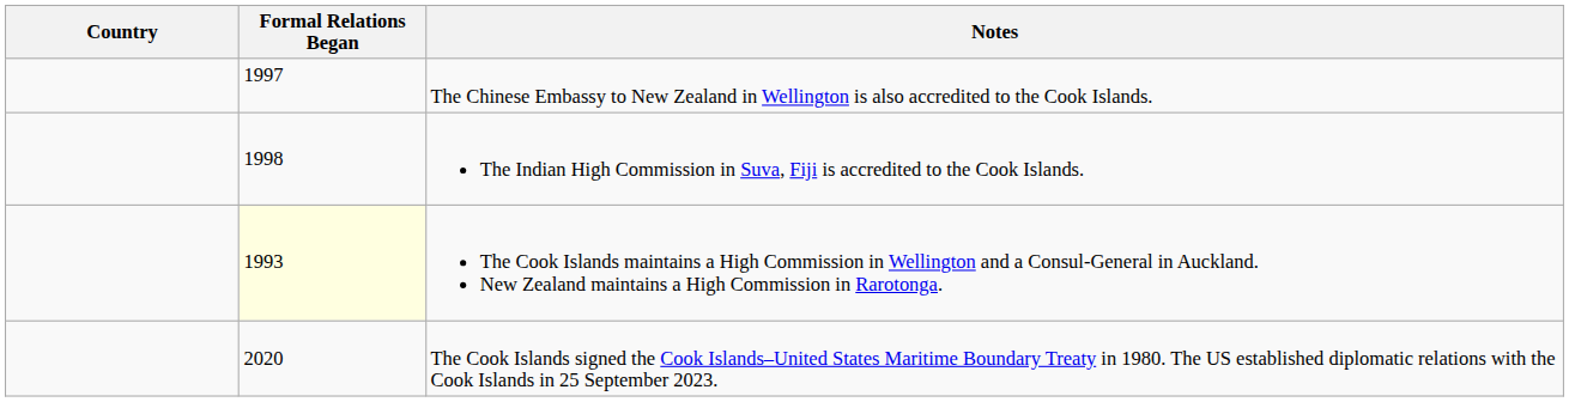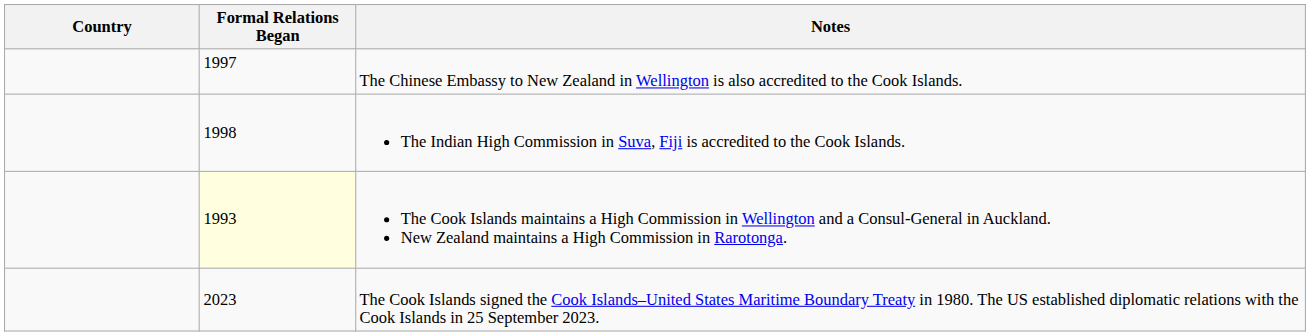row 5 | Formal Relations Began: 2020 -> 2023
